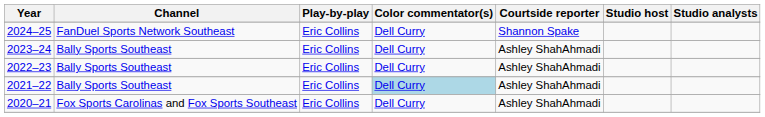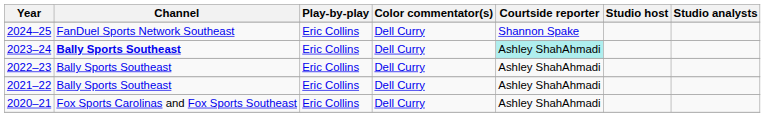2023–24 | Channel: normal -> bold
2023–24 | Courtside reporter: no background -> paleturquoise background
2021–22 | Color commentator(s): lightblue background -> no background
